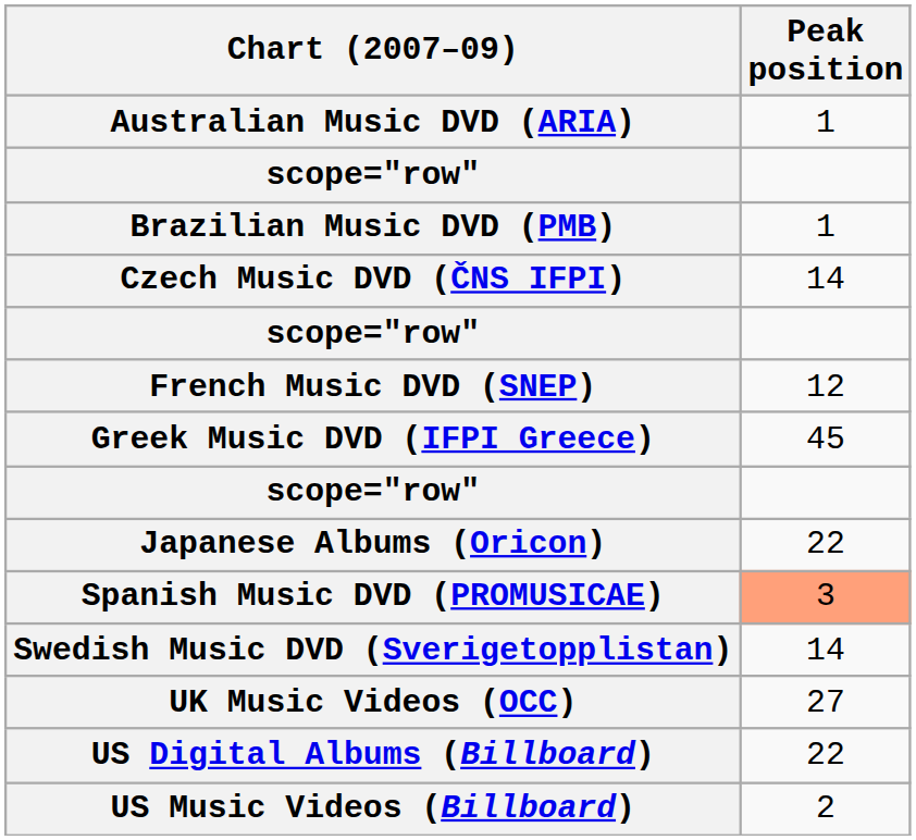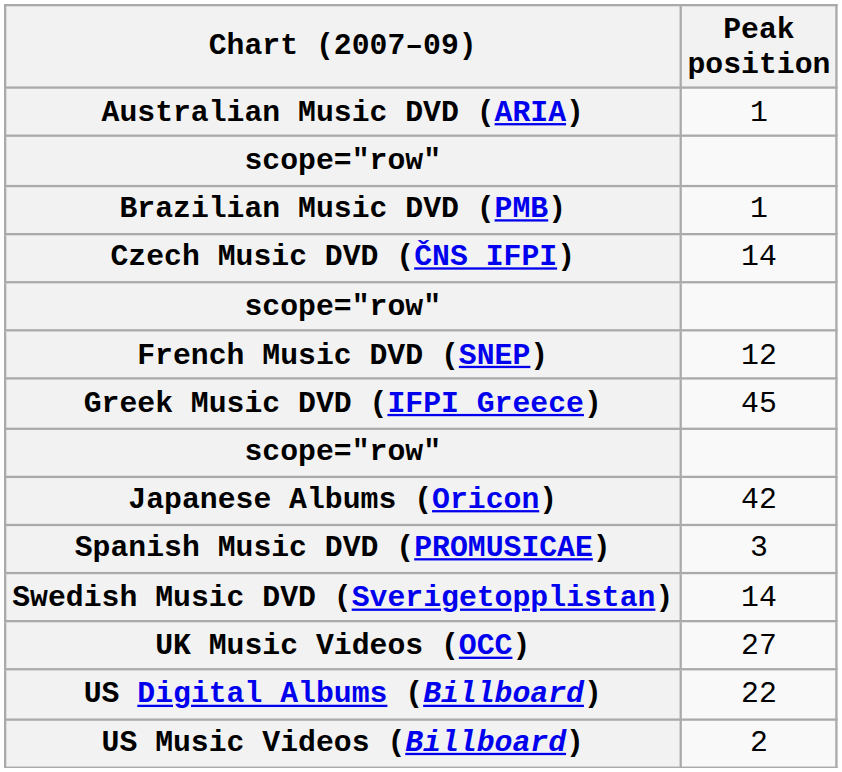Japanese Albums (Oricon) | Peak position: 22 -> 42
Spanish Music DVD (PROMUSICAE) | Peak position: lightsalmon background -> no background
